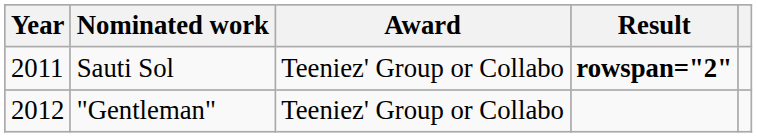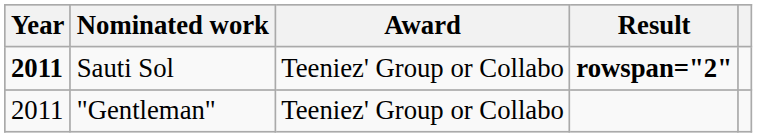Sauti Sol | Year: normal -> bold
"Gentleman" | Year: 2012 -> 2011
